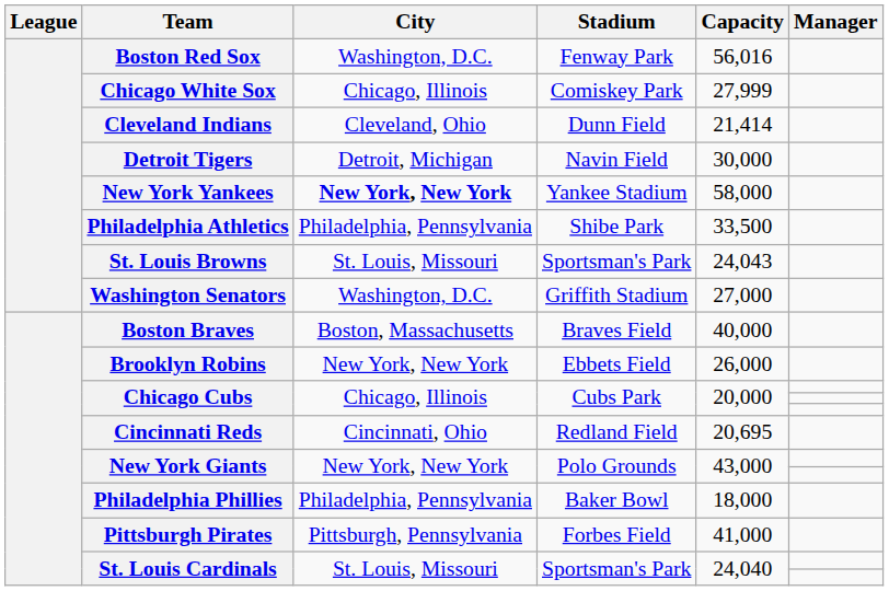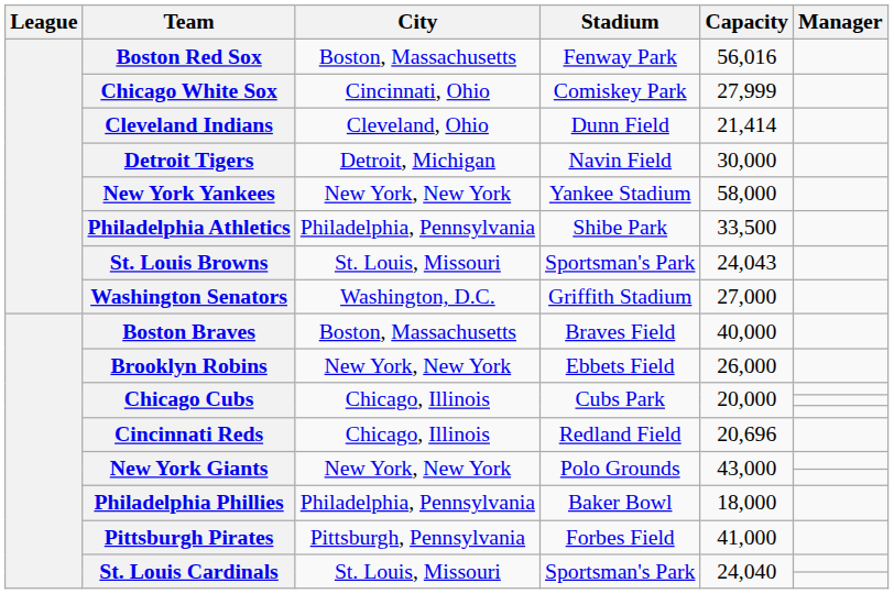Boston Red Sox | City: Washington, D.C. -> Boston, Massachusetts
Chicago White Sox | City: Chicago, Illinois -> Cincinnati, Ohio
New York Yankees | City: bold -> normal
Cincinnati Reds | City: Cincinnati, Ohio -> Chicago, Illinois
Cincinnati Reds | Capacity: 20,695 -> 20,696
